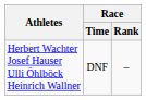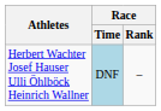Herbert Wachter Josef Hauser Ulli Öhlböck Heinrich Wallner | Race / Time: no background -> lightblue background
